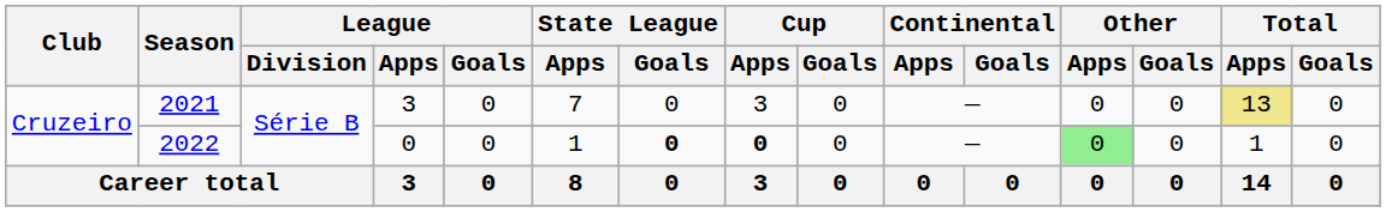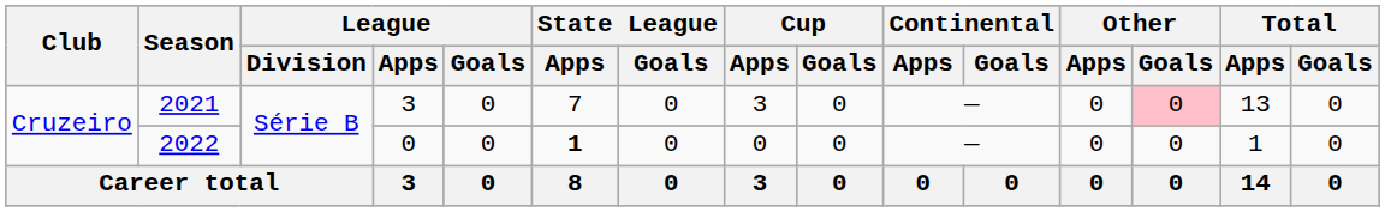2021 | Other / Goals: no background -> pink background
2021 | Total / Apps: khaki background -> no background
2022 | State League / Apps: normal -> bold
2022 | State League / Goals: bold -> normal
2022 | Cup / Apps: bold -> normal
2022 | Other / Apps: lightgreen background -> no background
